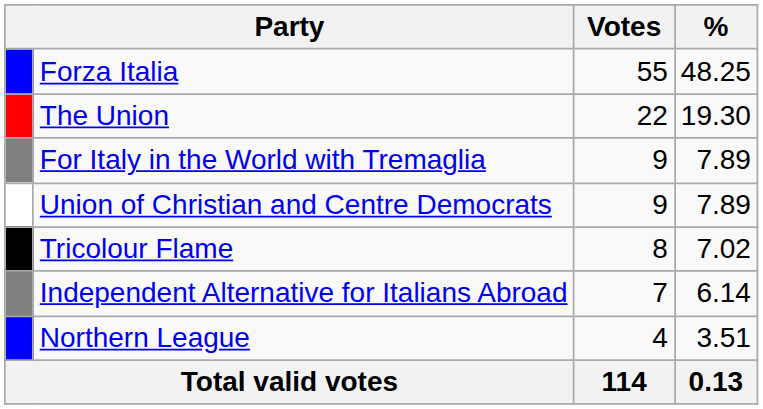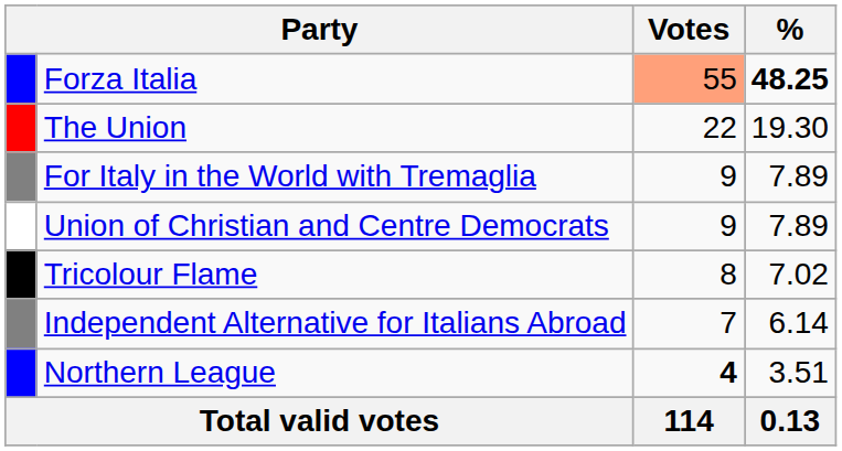Forza Italia | Votes: no background -> lightsalmon background
Forza Italia | %: normal -> bold
Northern League | Votes: normal -> bold
